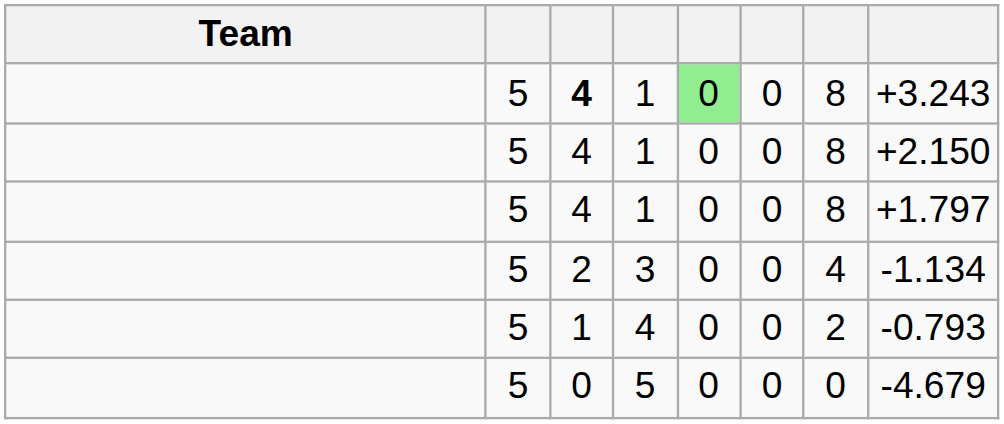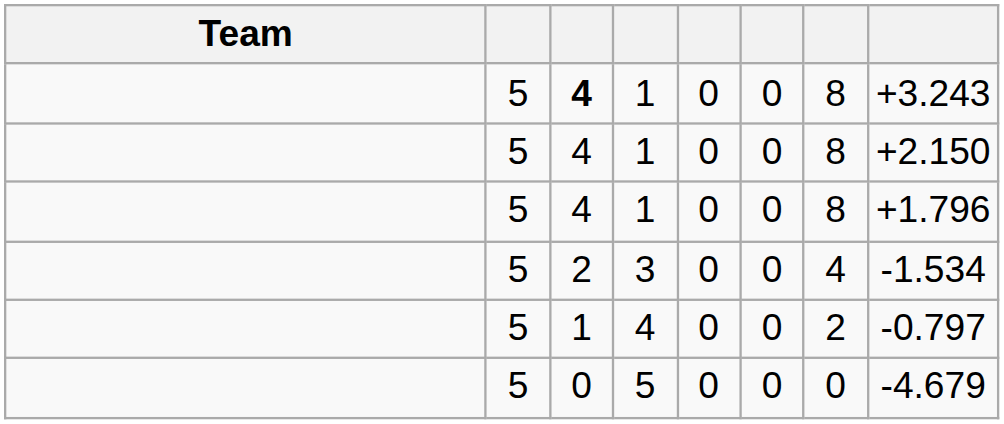row 2 | column 5: lightgreen background -> no background
row 4 | column 8: +1.797 -> +1.796
row 5 | column 8: -1.134 -> -1.534
row 6 | column 8: -0.793 -> -0.797
